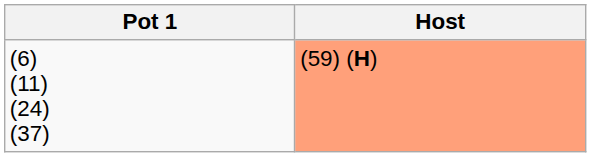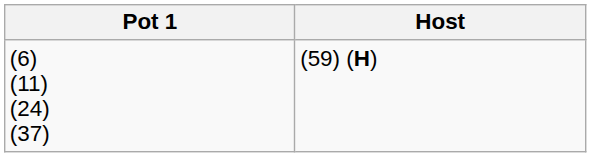(6) (11) (24) (37) | Host: lightsalmon background -> no background
